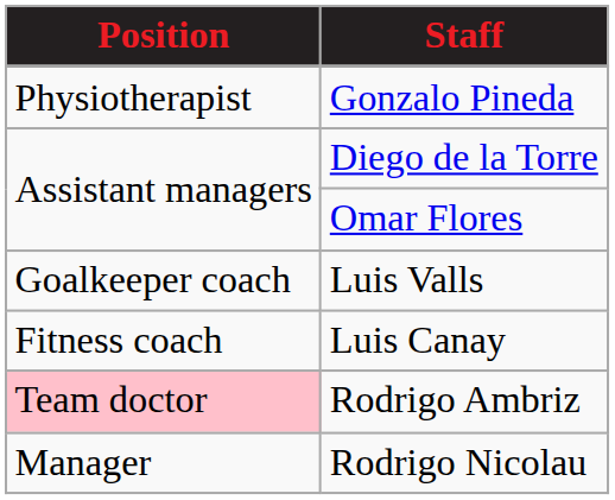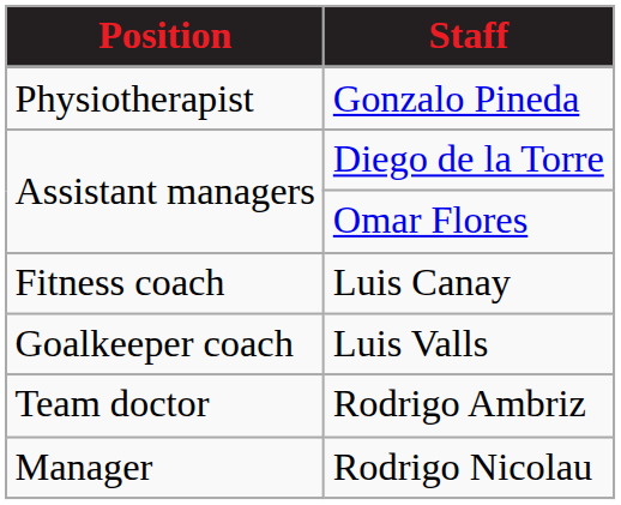rows swapped: Luis Canay <-> Luis Valls
Rodrigo Ambriz | Position: pink background -> no background
